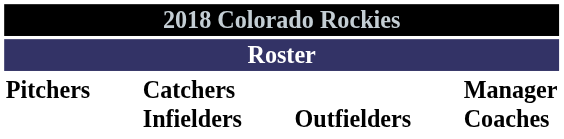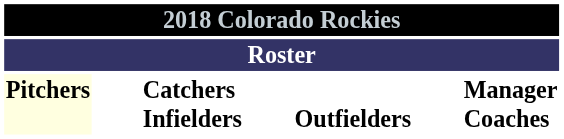Pitchers | column 1: no background -> lightyellow background
